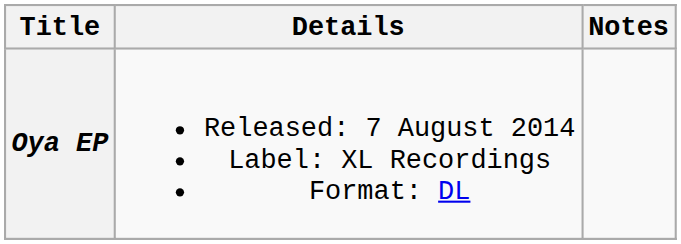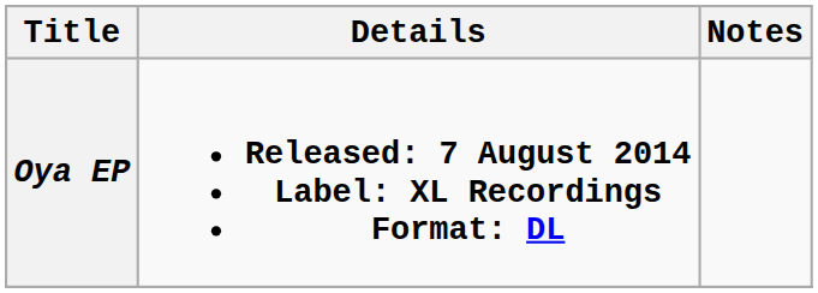Oya EP | Details: normal -> bold
